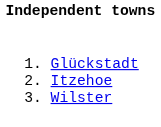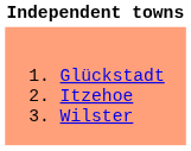row 2 | column 1: no background -> lightsalmon background
